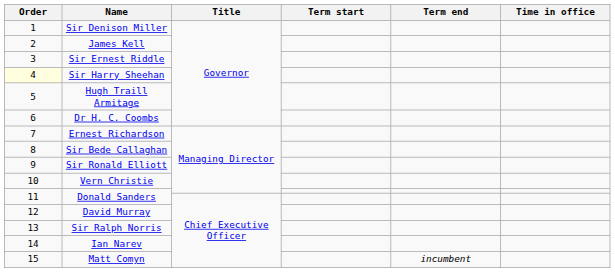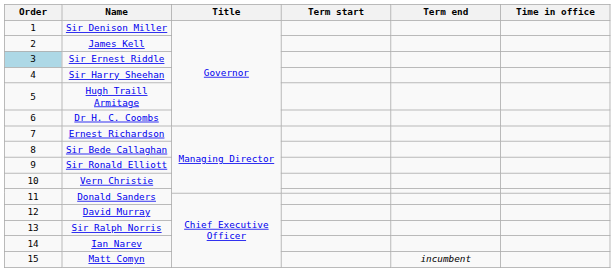Sir Ernest Riddle | Order: no background -> lightblue background
Sir Harry Sheehan | Order: lightyellow background -> no background
